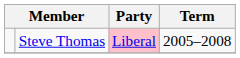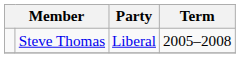Steve Thomas | Party: pink background -> no background
